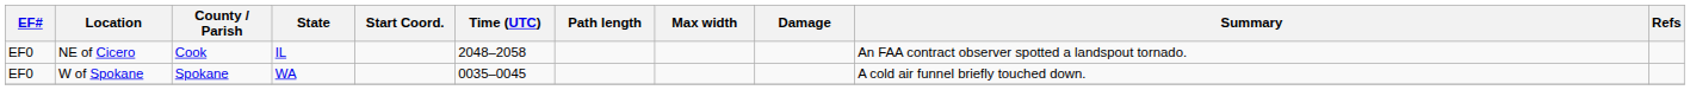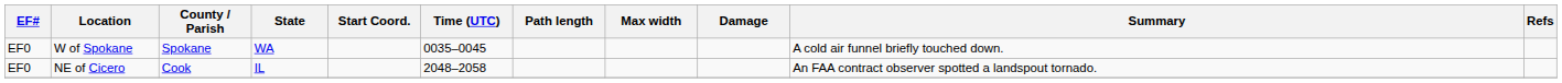rows swapped: NE of Cicero <-> W of Spokane
